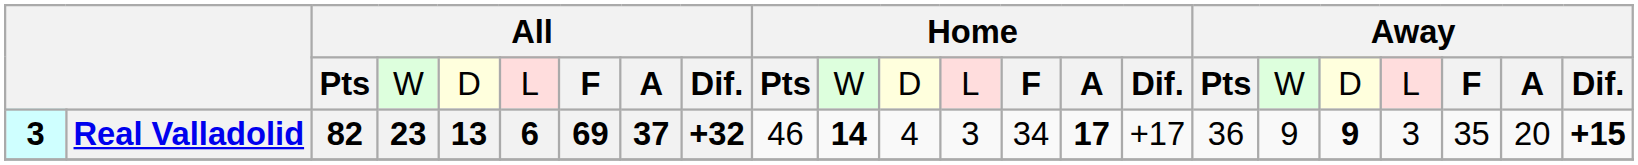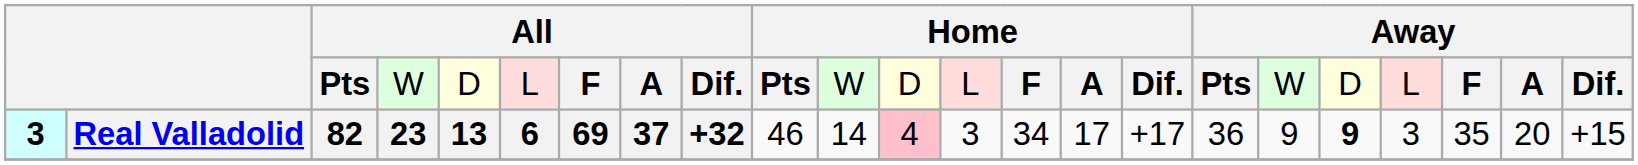Real Valladolid | column 11: bold -> normal
Real Valladolid | column 12: no background -> pink background
Real Valladolid | column 15: bold -> normal
Real Valladolid | column 23: bold -> normal
